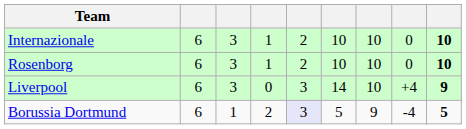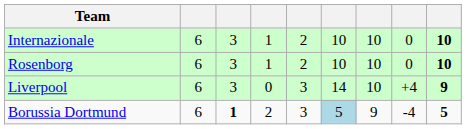Borussia Dortmund | column 3: normal -> bold
Borussia Dortmund | column 5: lavender background -> no background
Borussia Dortmund | column 6: no background -> lightblue background
